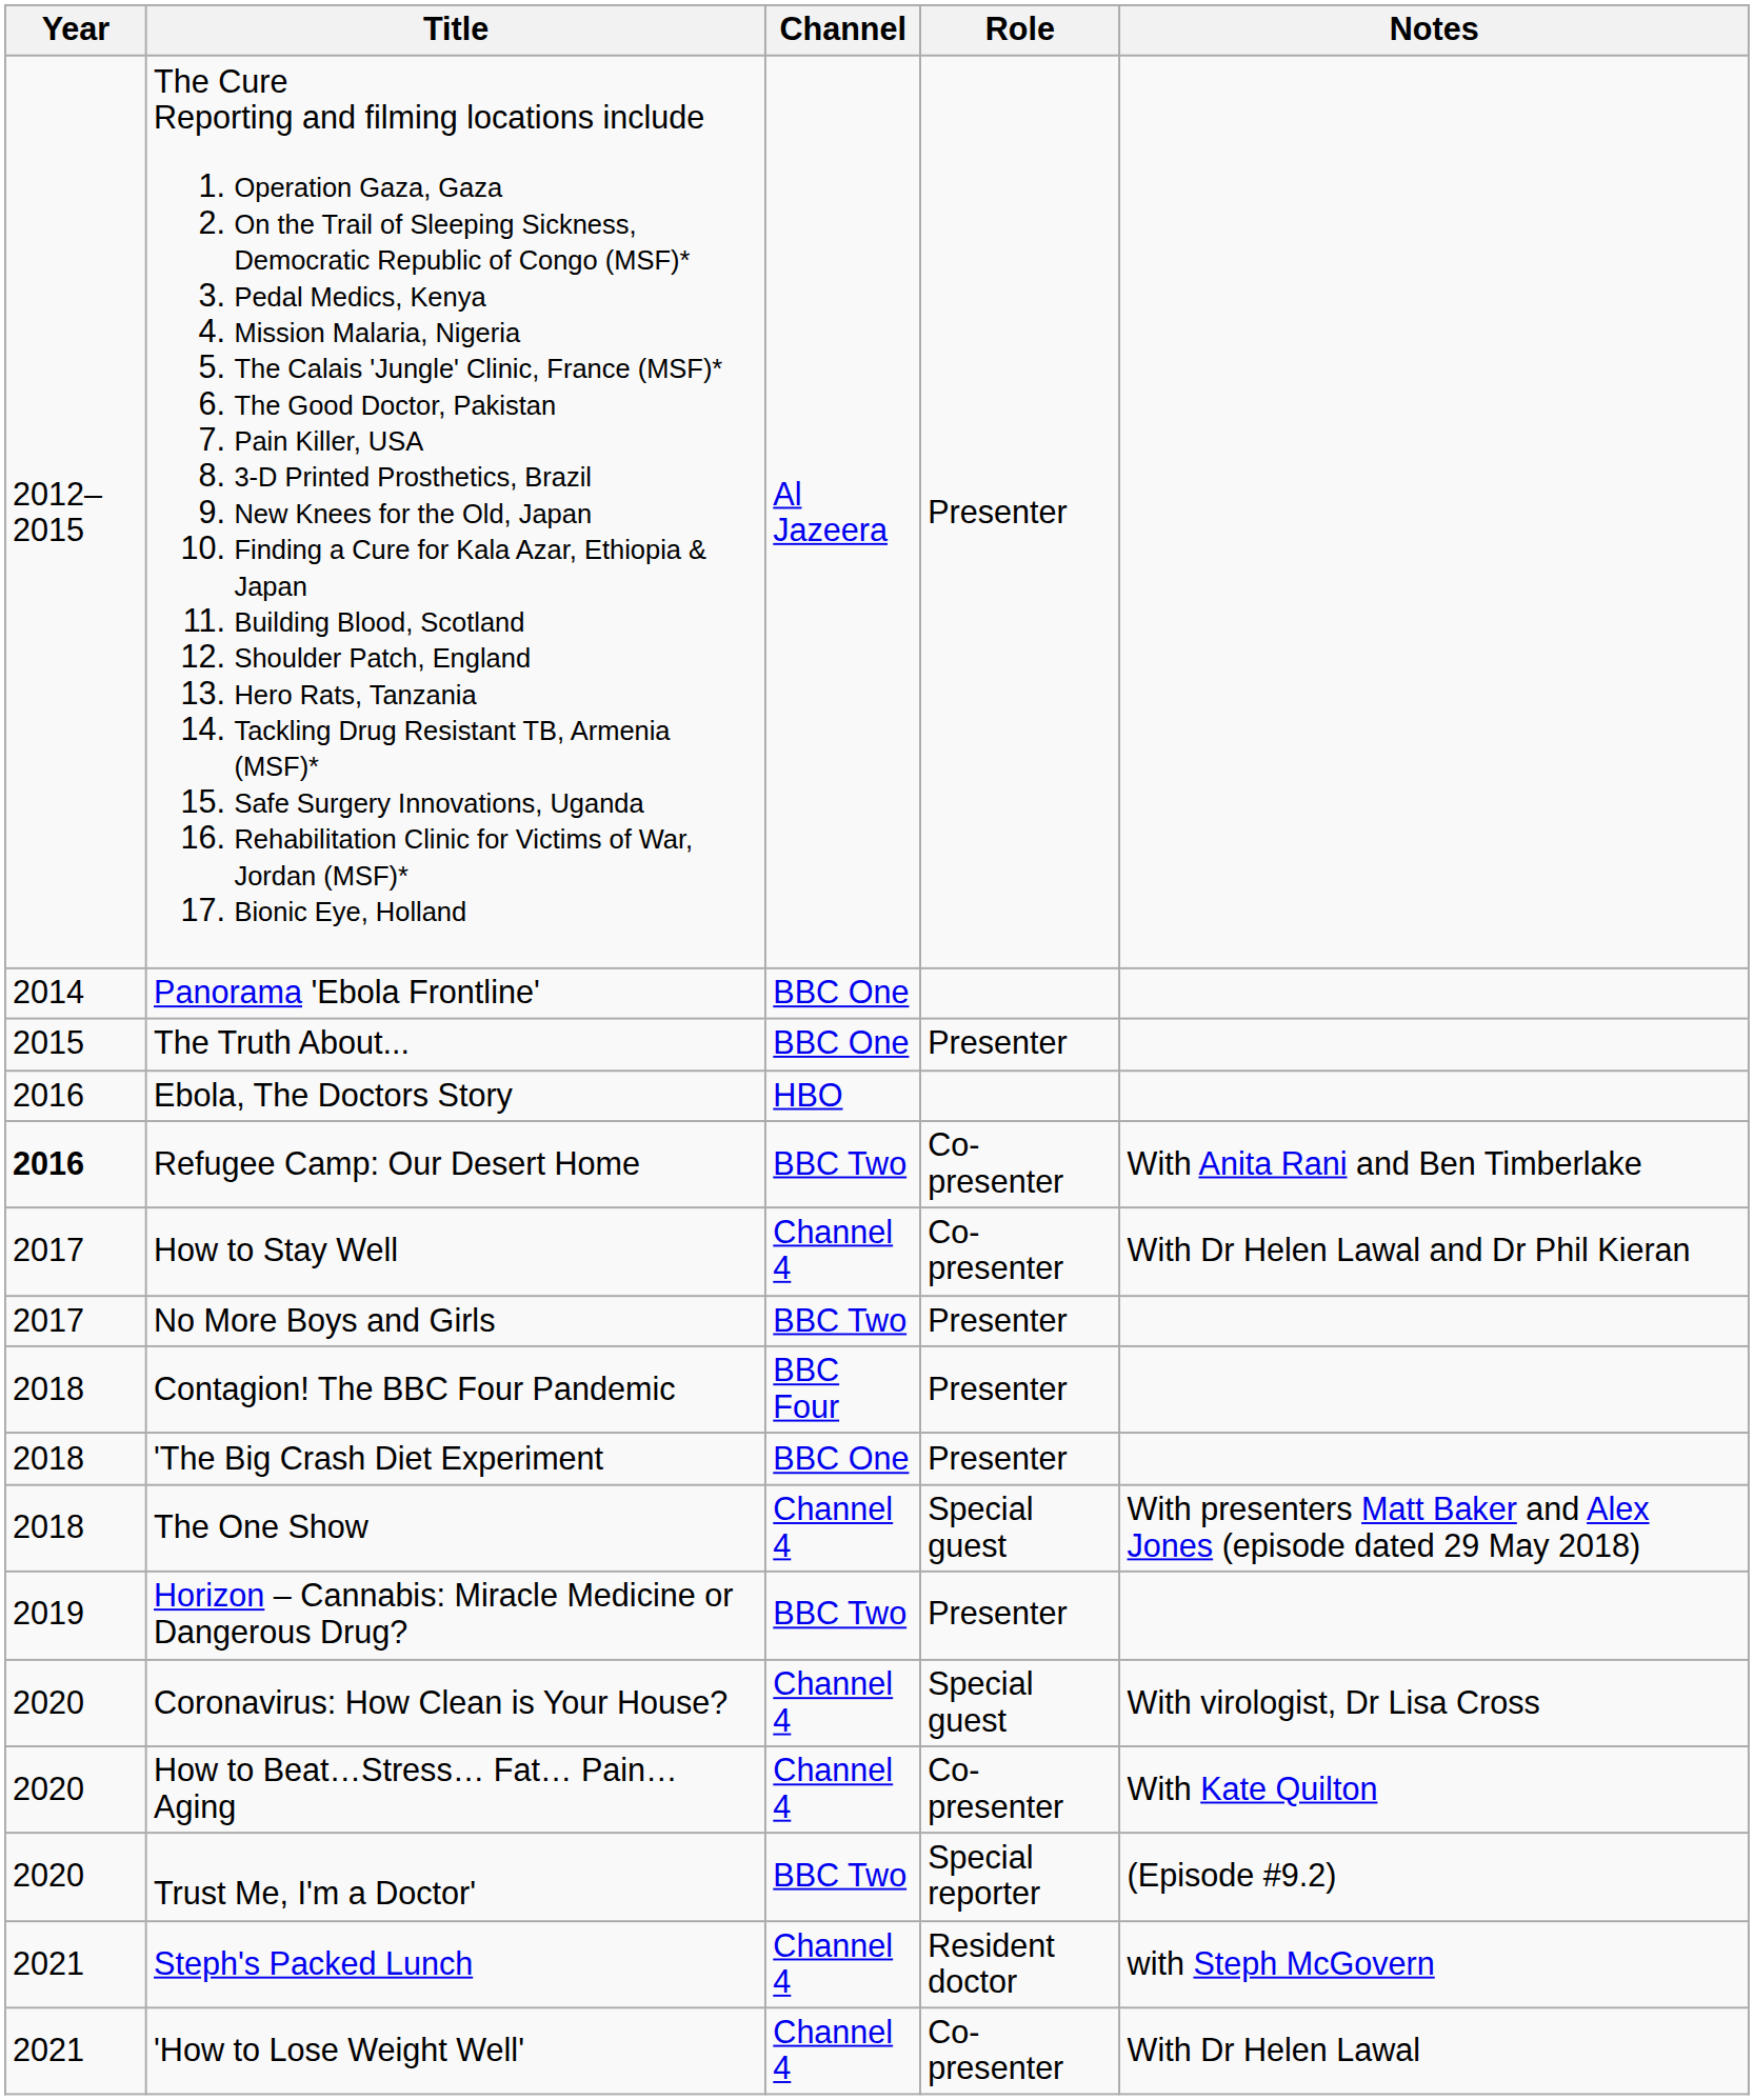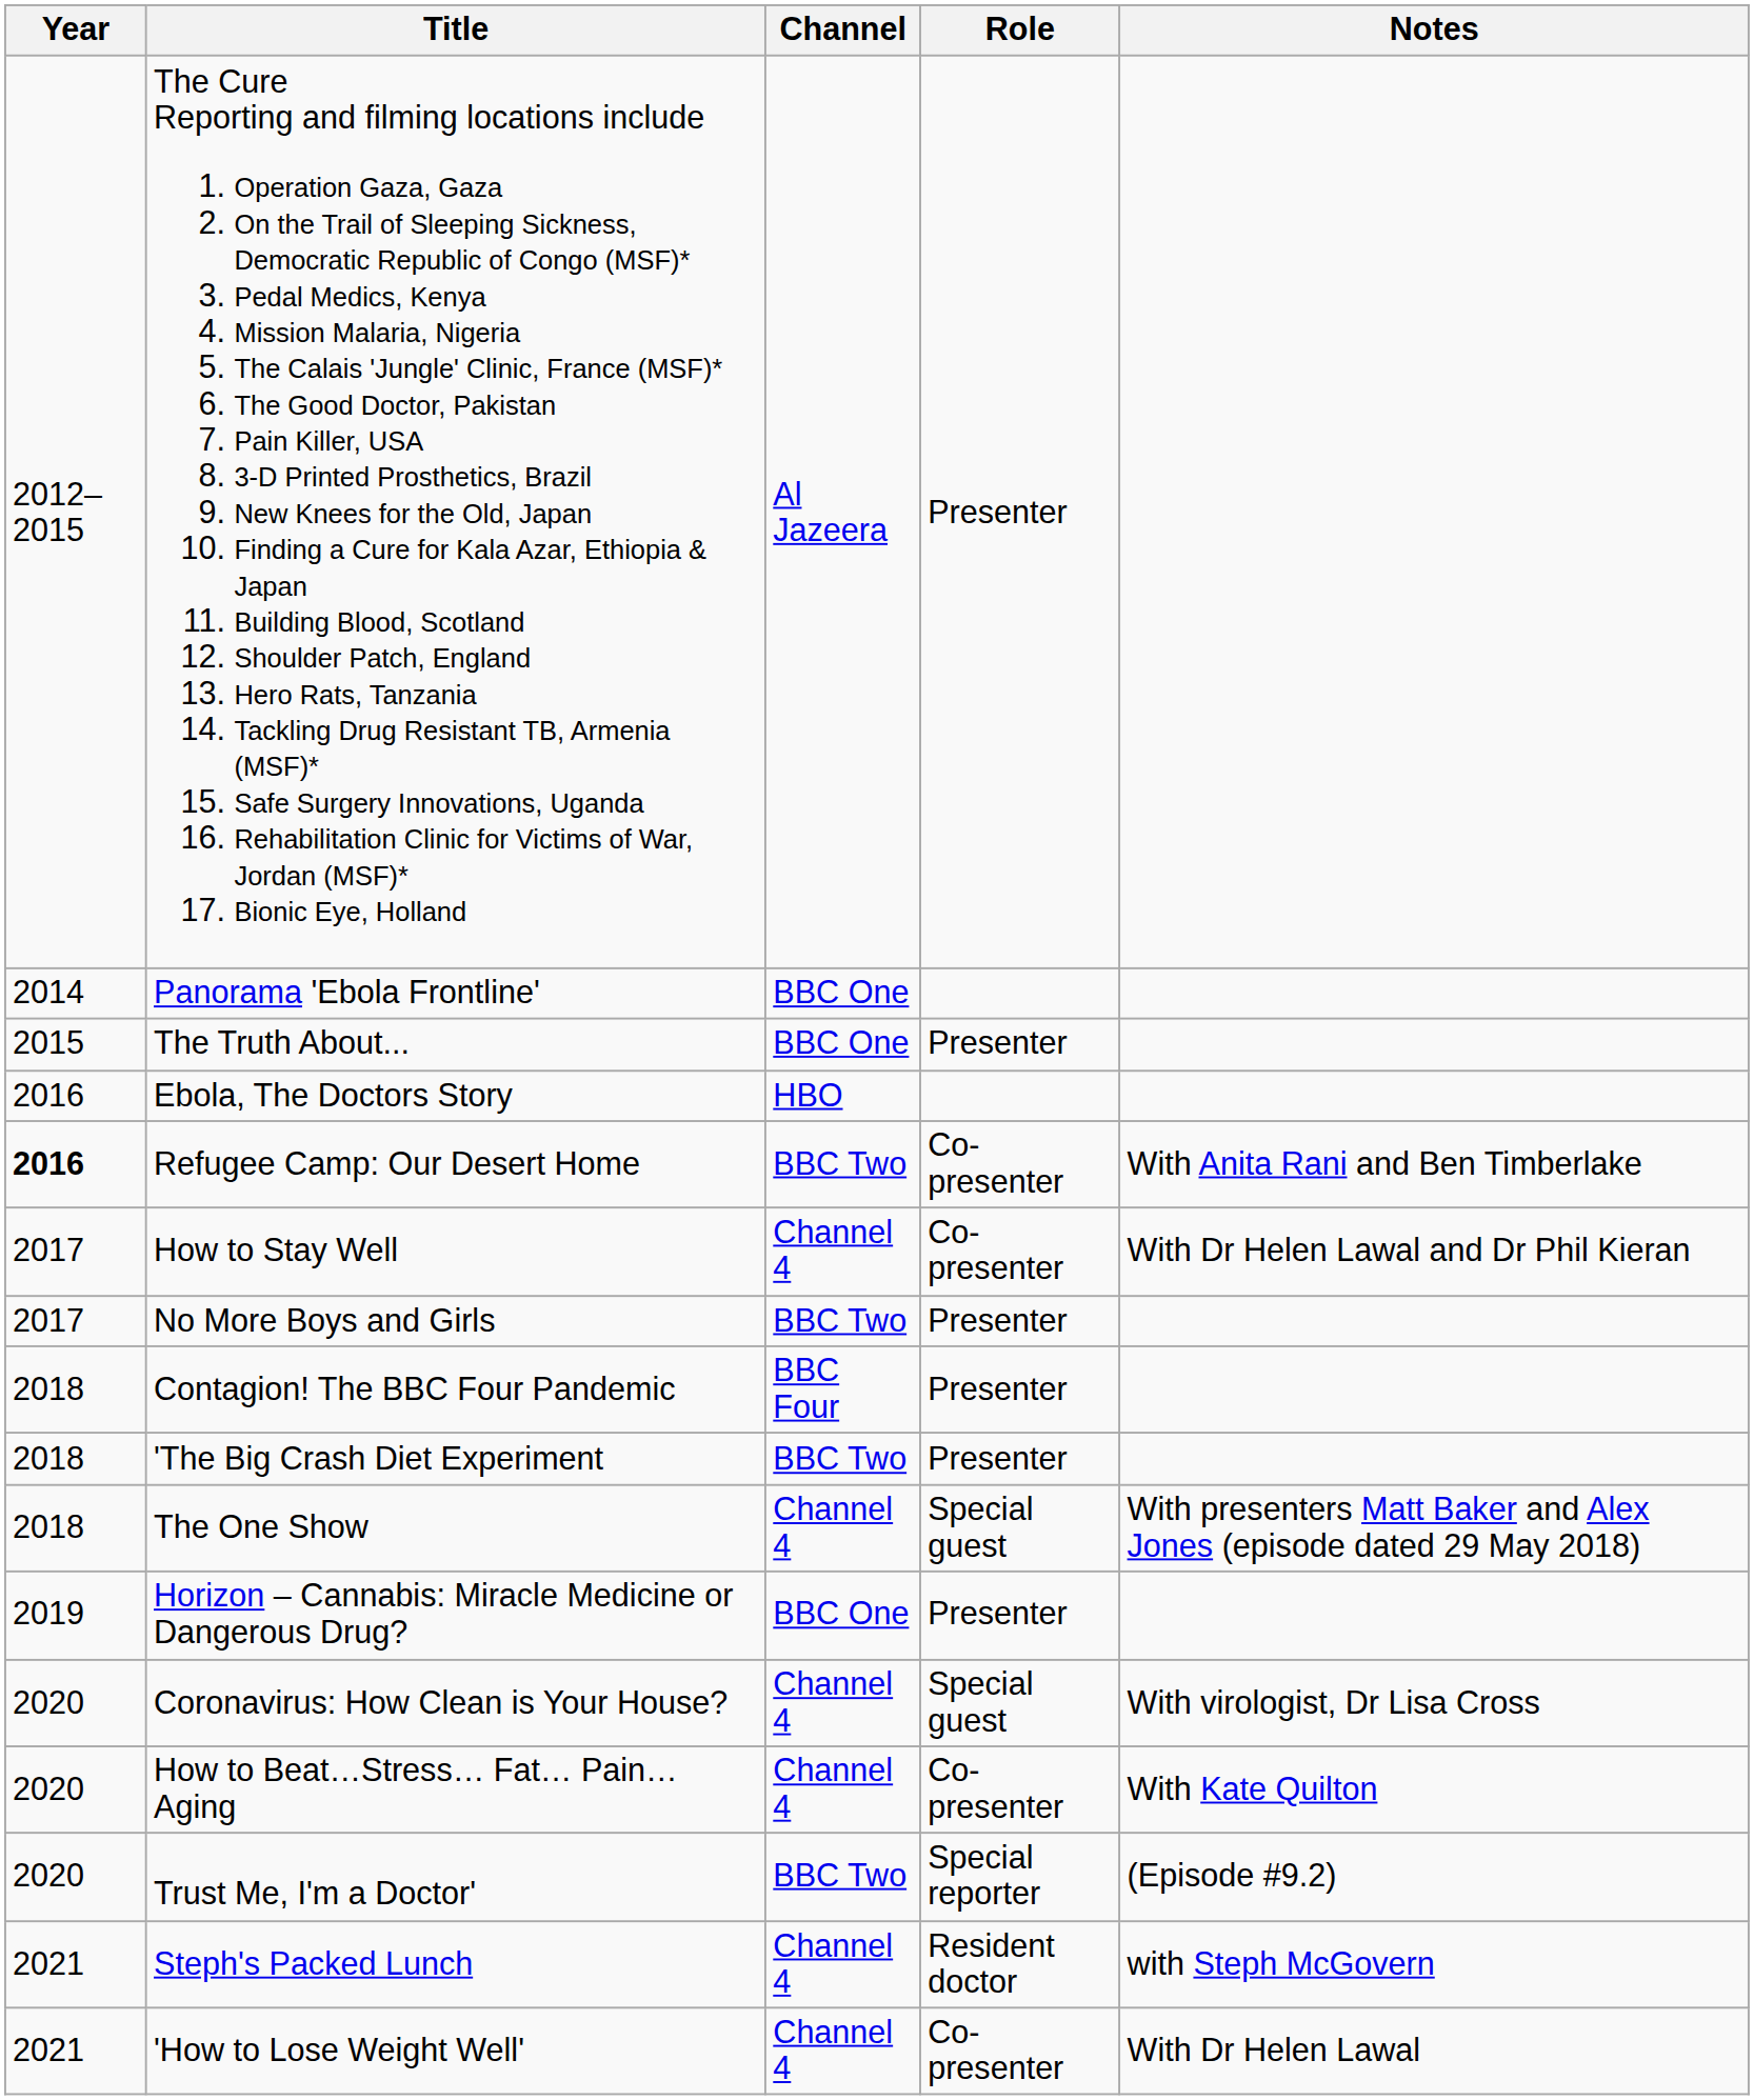'The Big Crash Diet Experiment | Channel: BBC One -> BBC Two
Horizon – Cannabis: Miracle Medicine or Dangerous Drug? | Channel: BBC Two -> BBC One
